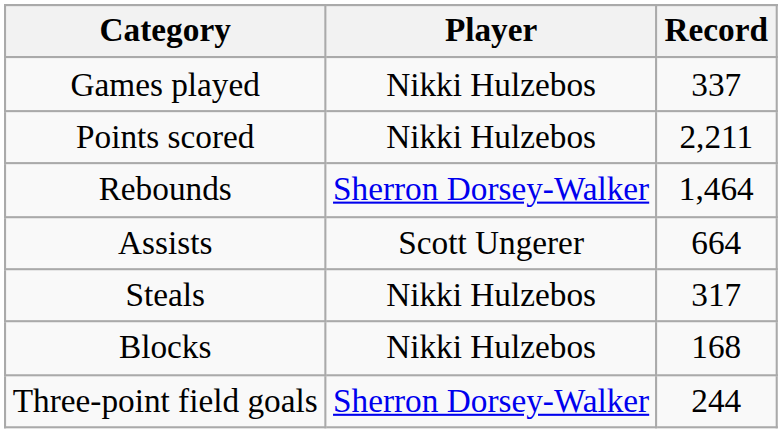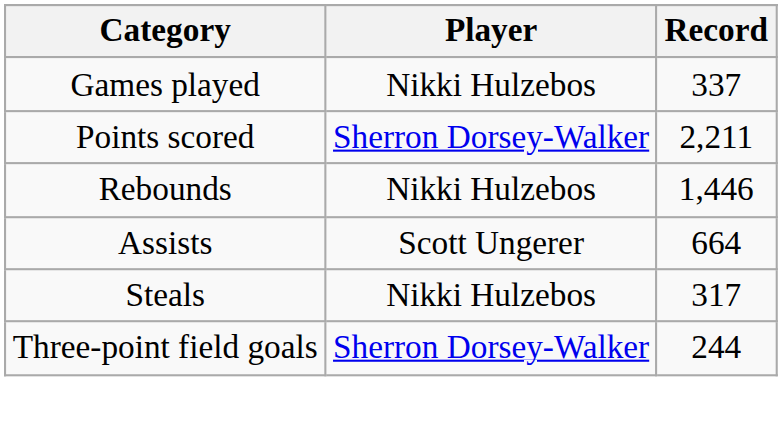Points scored | Player: Nikki Hulzebos -> Sherron Dorsey-Walker
Rebounds | Player: Sherron Dorsey-Walker -> Nikki Hulzebos
Rebounds | Record: 1,464 -> 1,446
- row: Blocks | Nikki Hulzebos | 168
